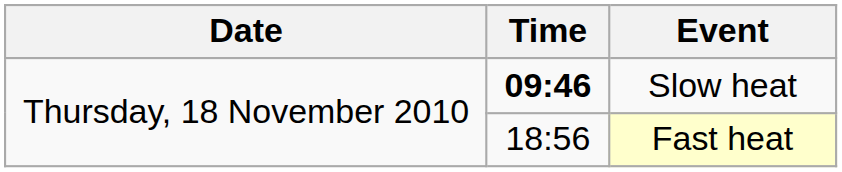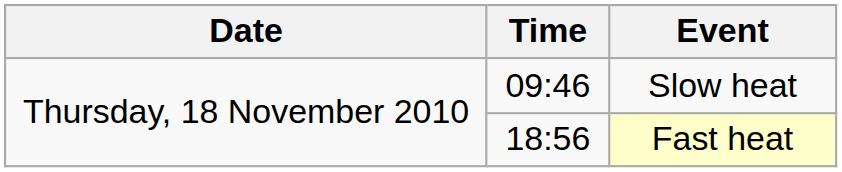Slow heat | Time: bold -> normal
